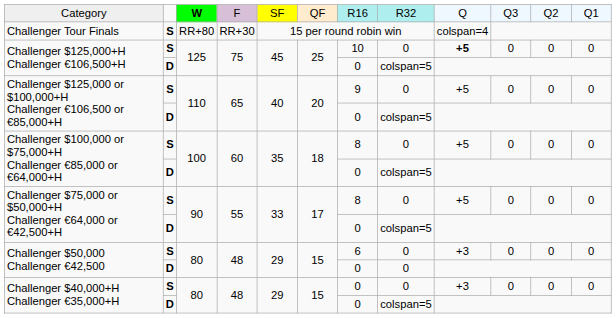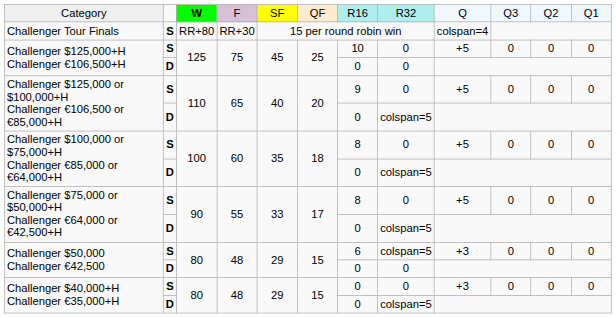Challenger $125,000+H Challenger €106,500+H / S | column 9: bold -> normal
Challenger $125,000+H Challenger €106,500+H / D | column 8: colspan=5 -> 0
Challenger $50,000 Challenger €42,500 / S | column 8: 0 -> colspan=5
